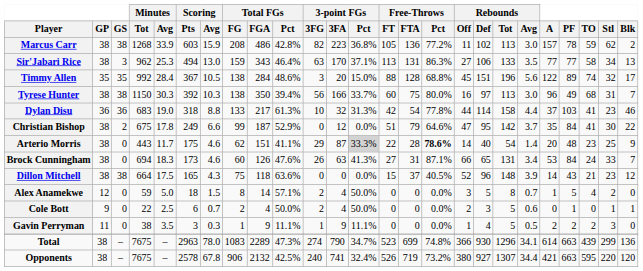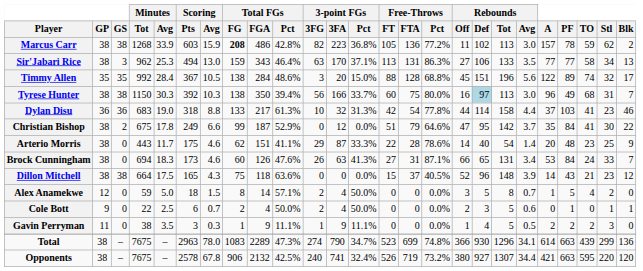Marcus Carr | Total FGs / FG: normal -> bold
Tyrese Hunter | Rebounds / Def: no background -> lightblue background
Arterio Morris | 3-point FGs / Pct: lightgrey background -> no background
Arterio Morris | Free-Throws / Pct: bold -> normal
